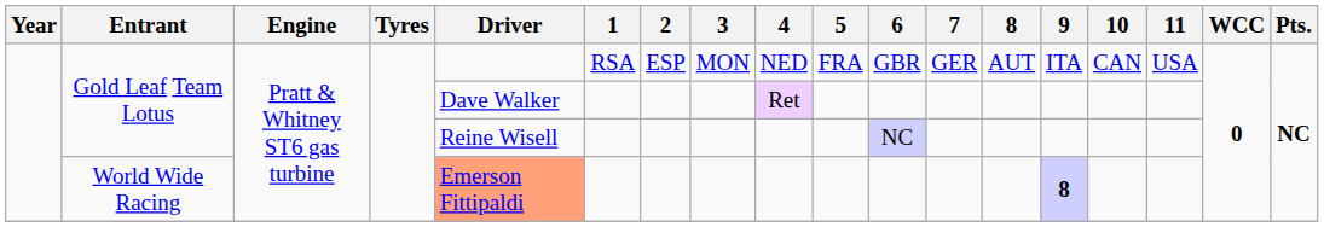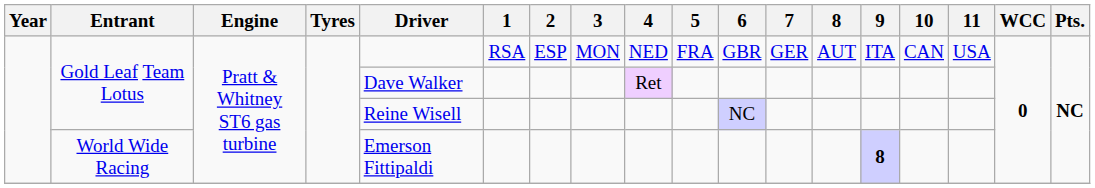World Wide Racing | Driver: lightsalmon background -> no background
